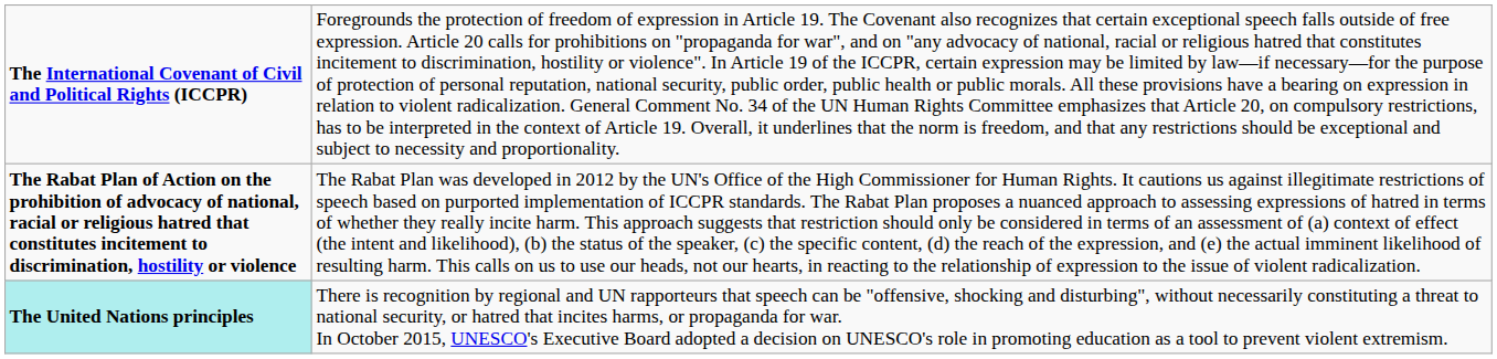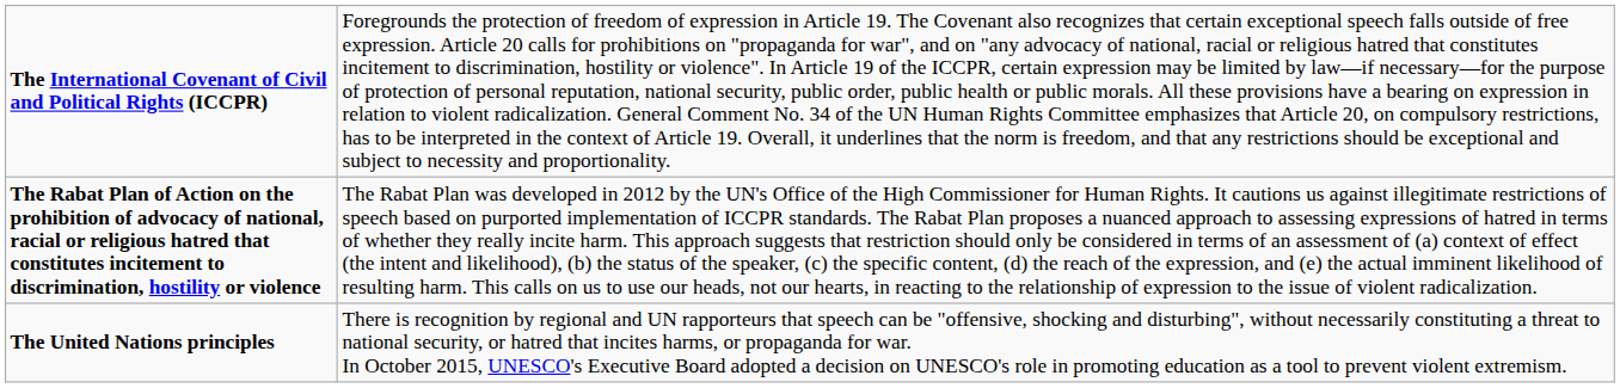The United Nations principles | column 1: paleturquoise background -> no background
